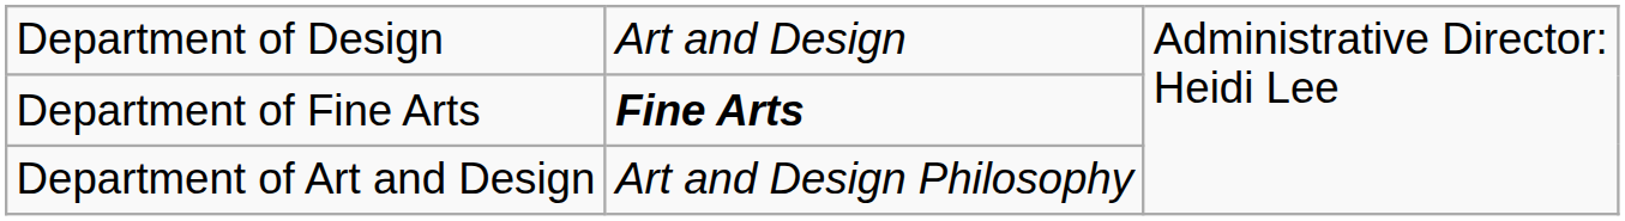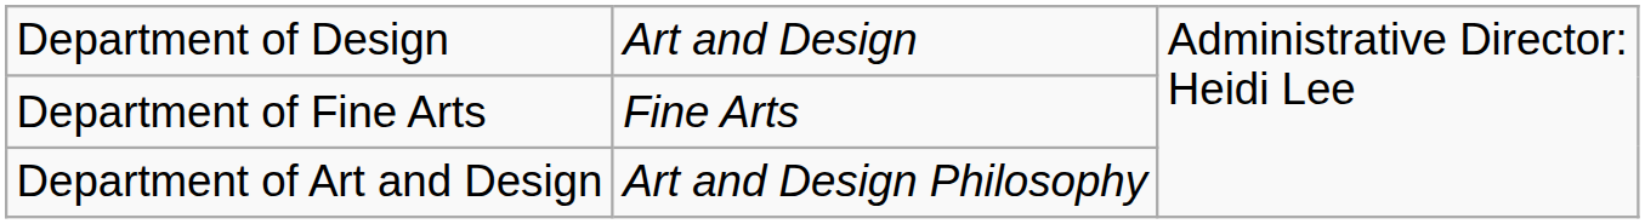Department of Fine Arts | column 2: bold -> normal
